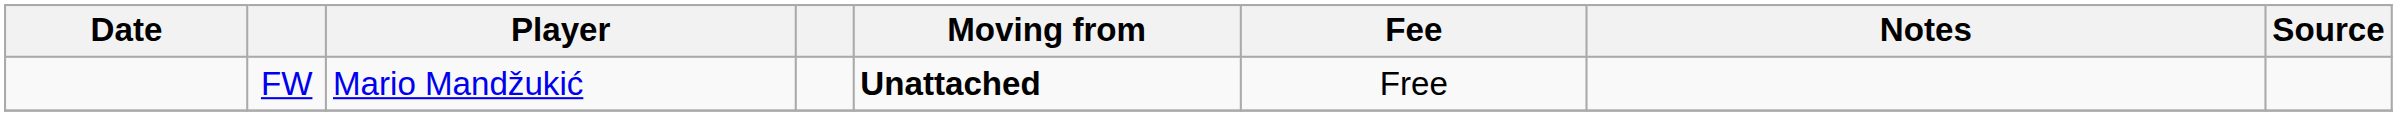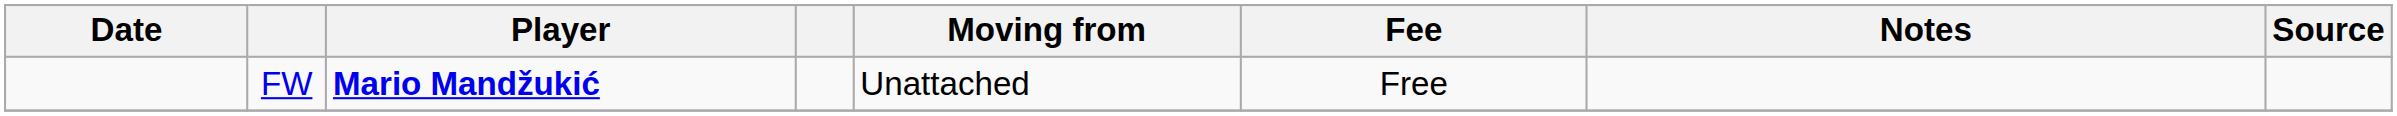FW | Player: normal -> bold
FW | Moving from: bold -> normal
